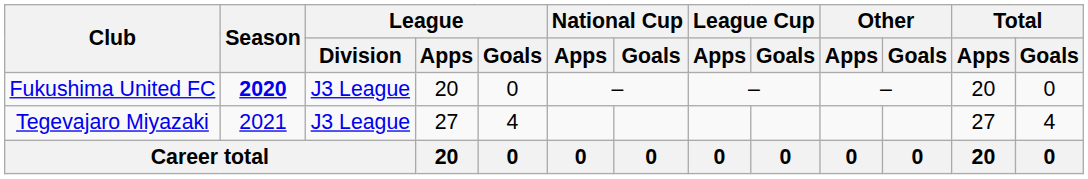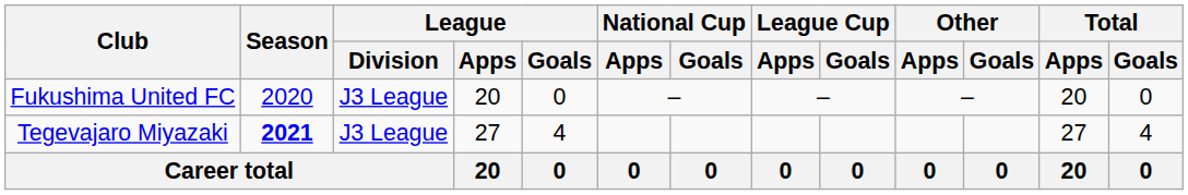Fukushima United FC | Season: bold -> normal
Tegevajaro Miyazaki | Season: normal -> bold
